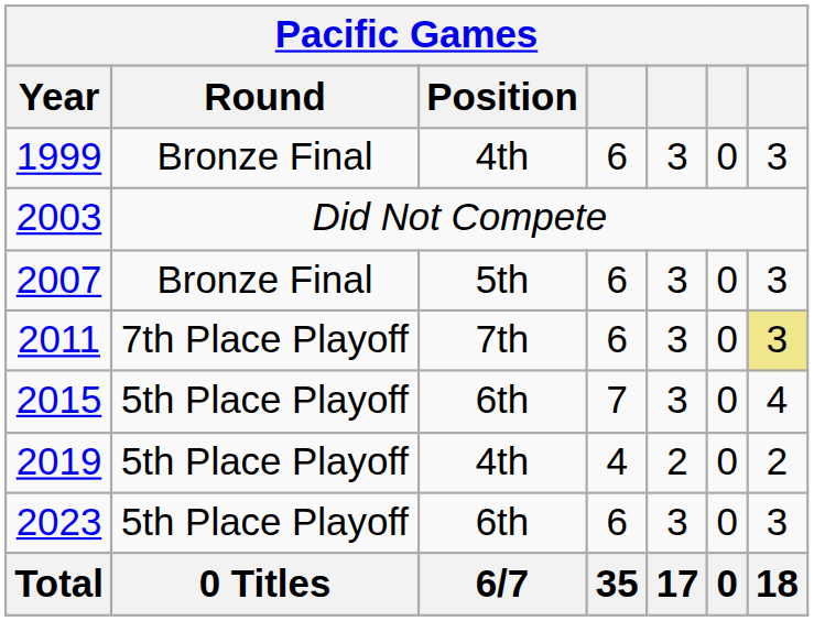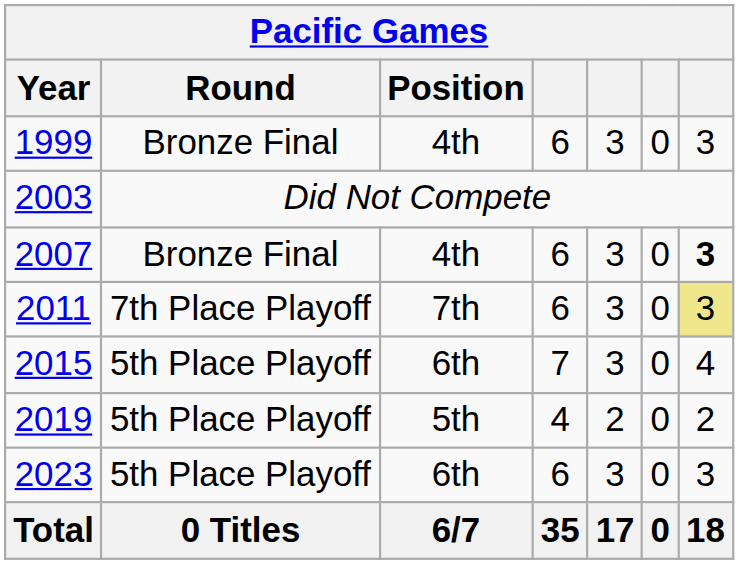2007 | Position: 5th -> 4th
2007 | column 7: normal -> bold
2019 | Position: 4th -> 5th
